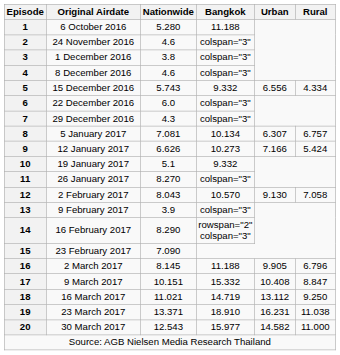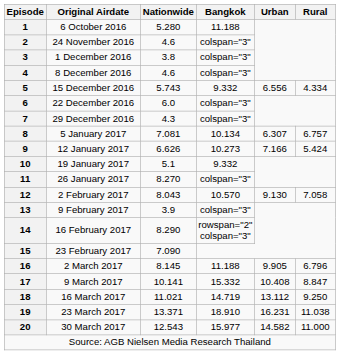17 | Nationwide: 10.151 -> 10.141
